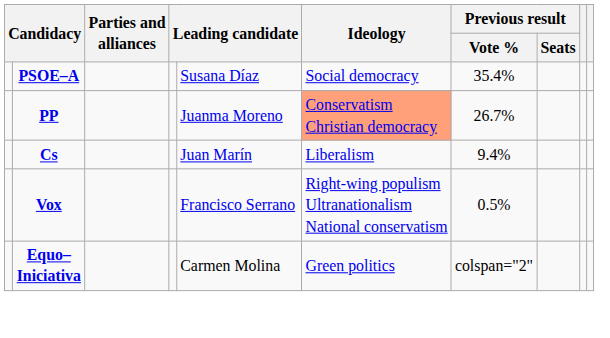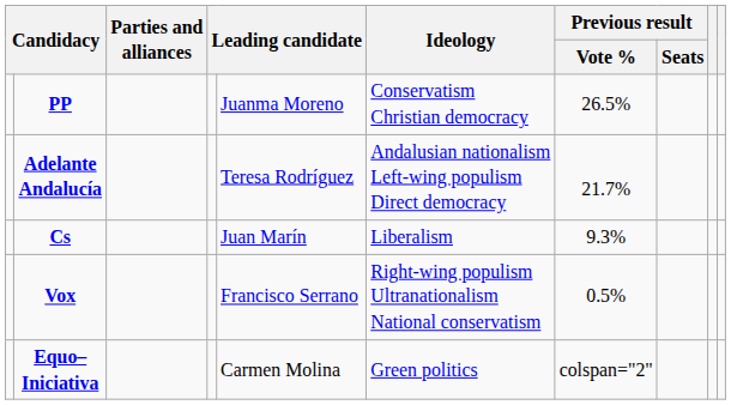- row: PSOE–A | Susana Díaz | Social democracy | 35.4%
PP | Ideology: lightsalmon background -> no background
PP | Previous result / Vote %: 26.7% -> 26.5%
+ row: Adelante Andalucía | Teresa Rodríguez | Andalusian nationalism Left-wing populism Direct democracy | 21.7%
Cs | Previous result / Vote %: 9.4% -> 9.3%
